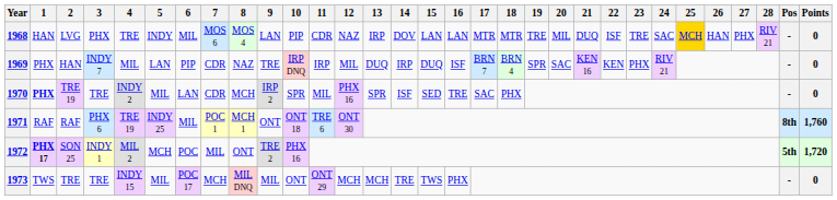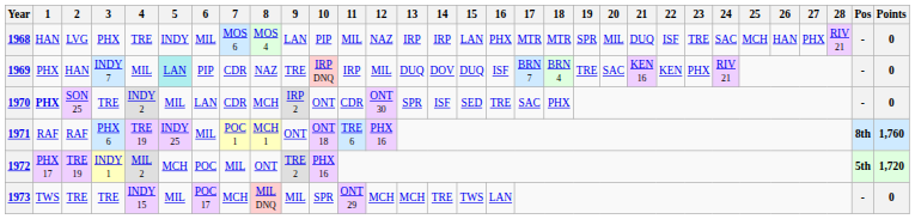1968 | 11: CDR -> MIL
1968 | 14: DOV -> IRP
1968 | 16: LAN -> PHX
1968 | 19: TRE -> SPR
1968 | 25: gold background -> no background
1969 | 5: no background -> paleturquoise background
1969 | 14: IRP -> DOV
1969 | 19: SPR -> TRE
1970 | 2: TRE 19 -> SON 25
1970 | 10: SPR -> ONT
1970 | 11: MIL -> CDR
1970 | 12: PHX 16 -> ONT 30
1971 | 12: ONT 30 -> PHX 16
1972 | 1: bold -> normal
1972 | 2: SON 25 -> TRE 19
1973 | 10: ONT -> SPR
1973 | 16: PHX -> LAN
